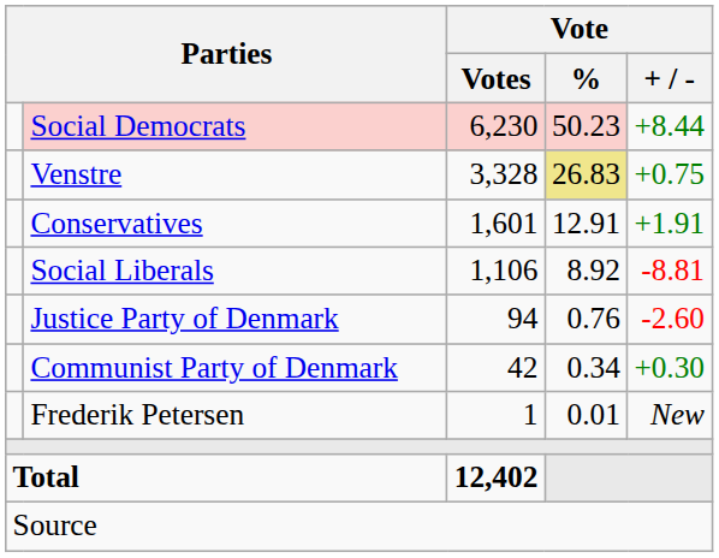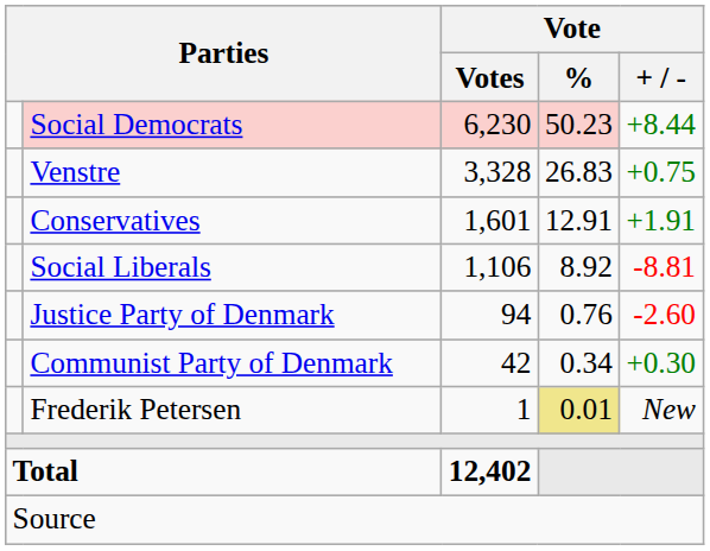Venstre | Vote / %: khaki background -> no background
Frederik Petersen | Vote / %: no background -> khaki background
